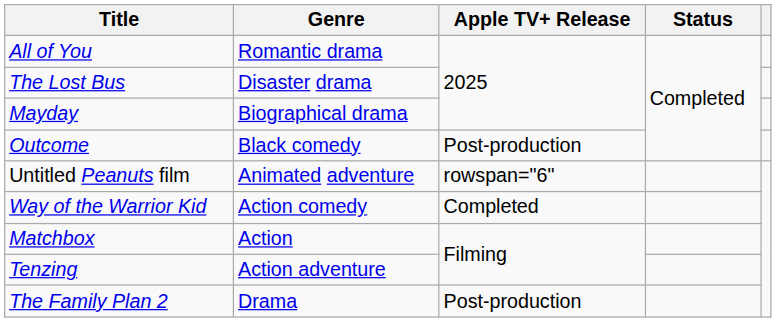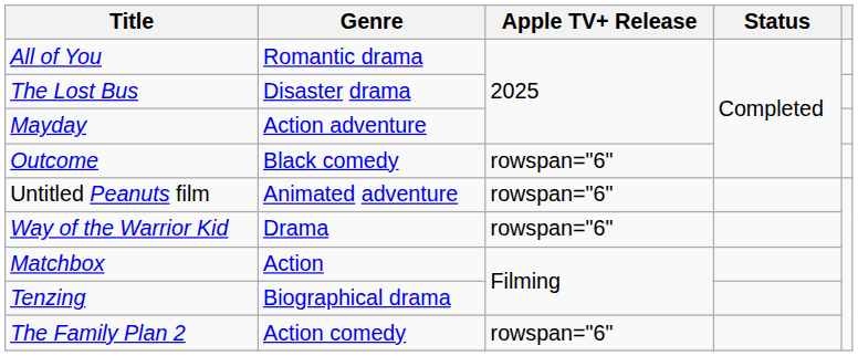Mayday | Genre: Biographical drama -> Action adventure
Outcome | Apple TV+ Release: Post-production -> rowspan="6"
Way of the Warrior Kid | Genre: Action comedy -> Drama
Way of the Warrior Kid | Apple TV+ Release: Completed -> rowspan="6"
Tenzing | Genre: Action adventure -> Biographical drama
The Family Plan 2 | Genre: Drama -> Action comedy
The Family Plan 2 | Apple TV+ Release: Post-production -> rowspan="6"
